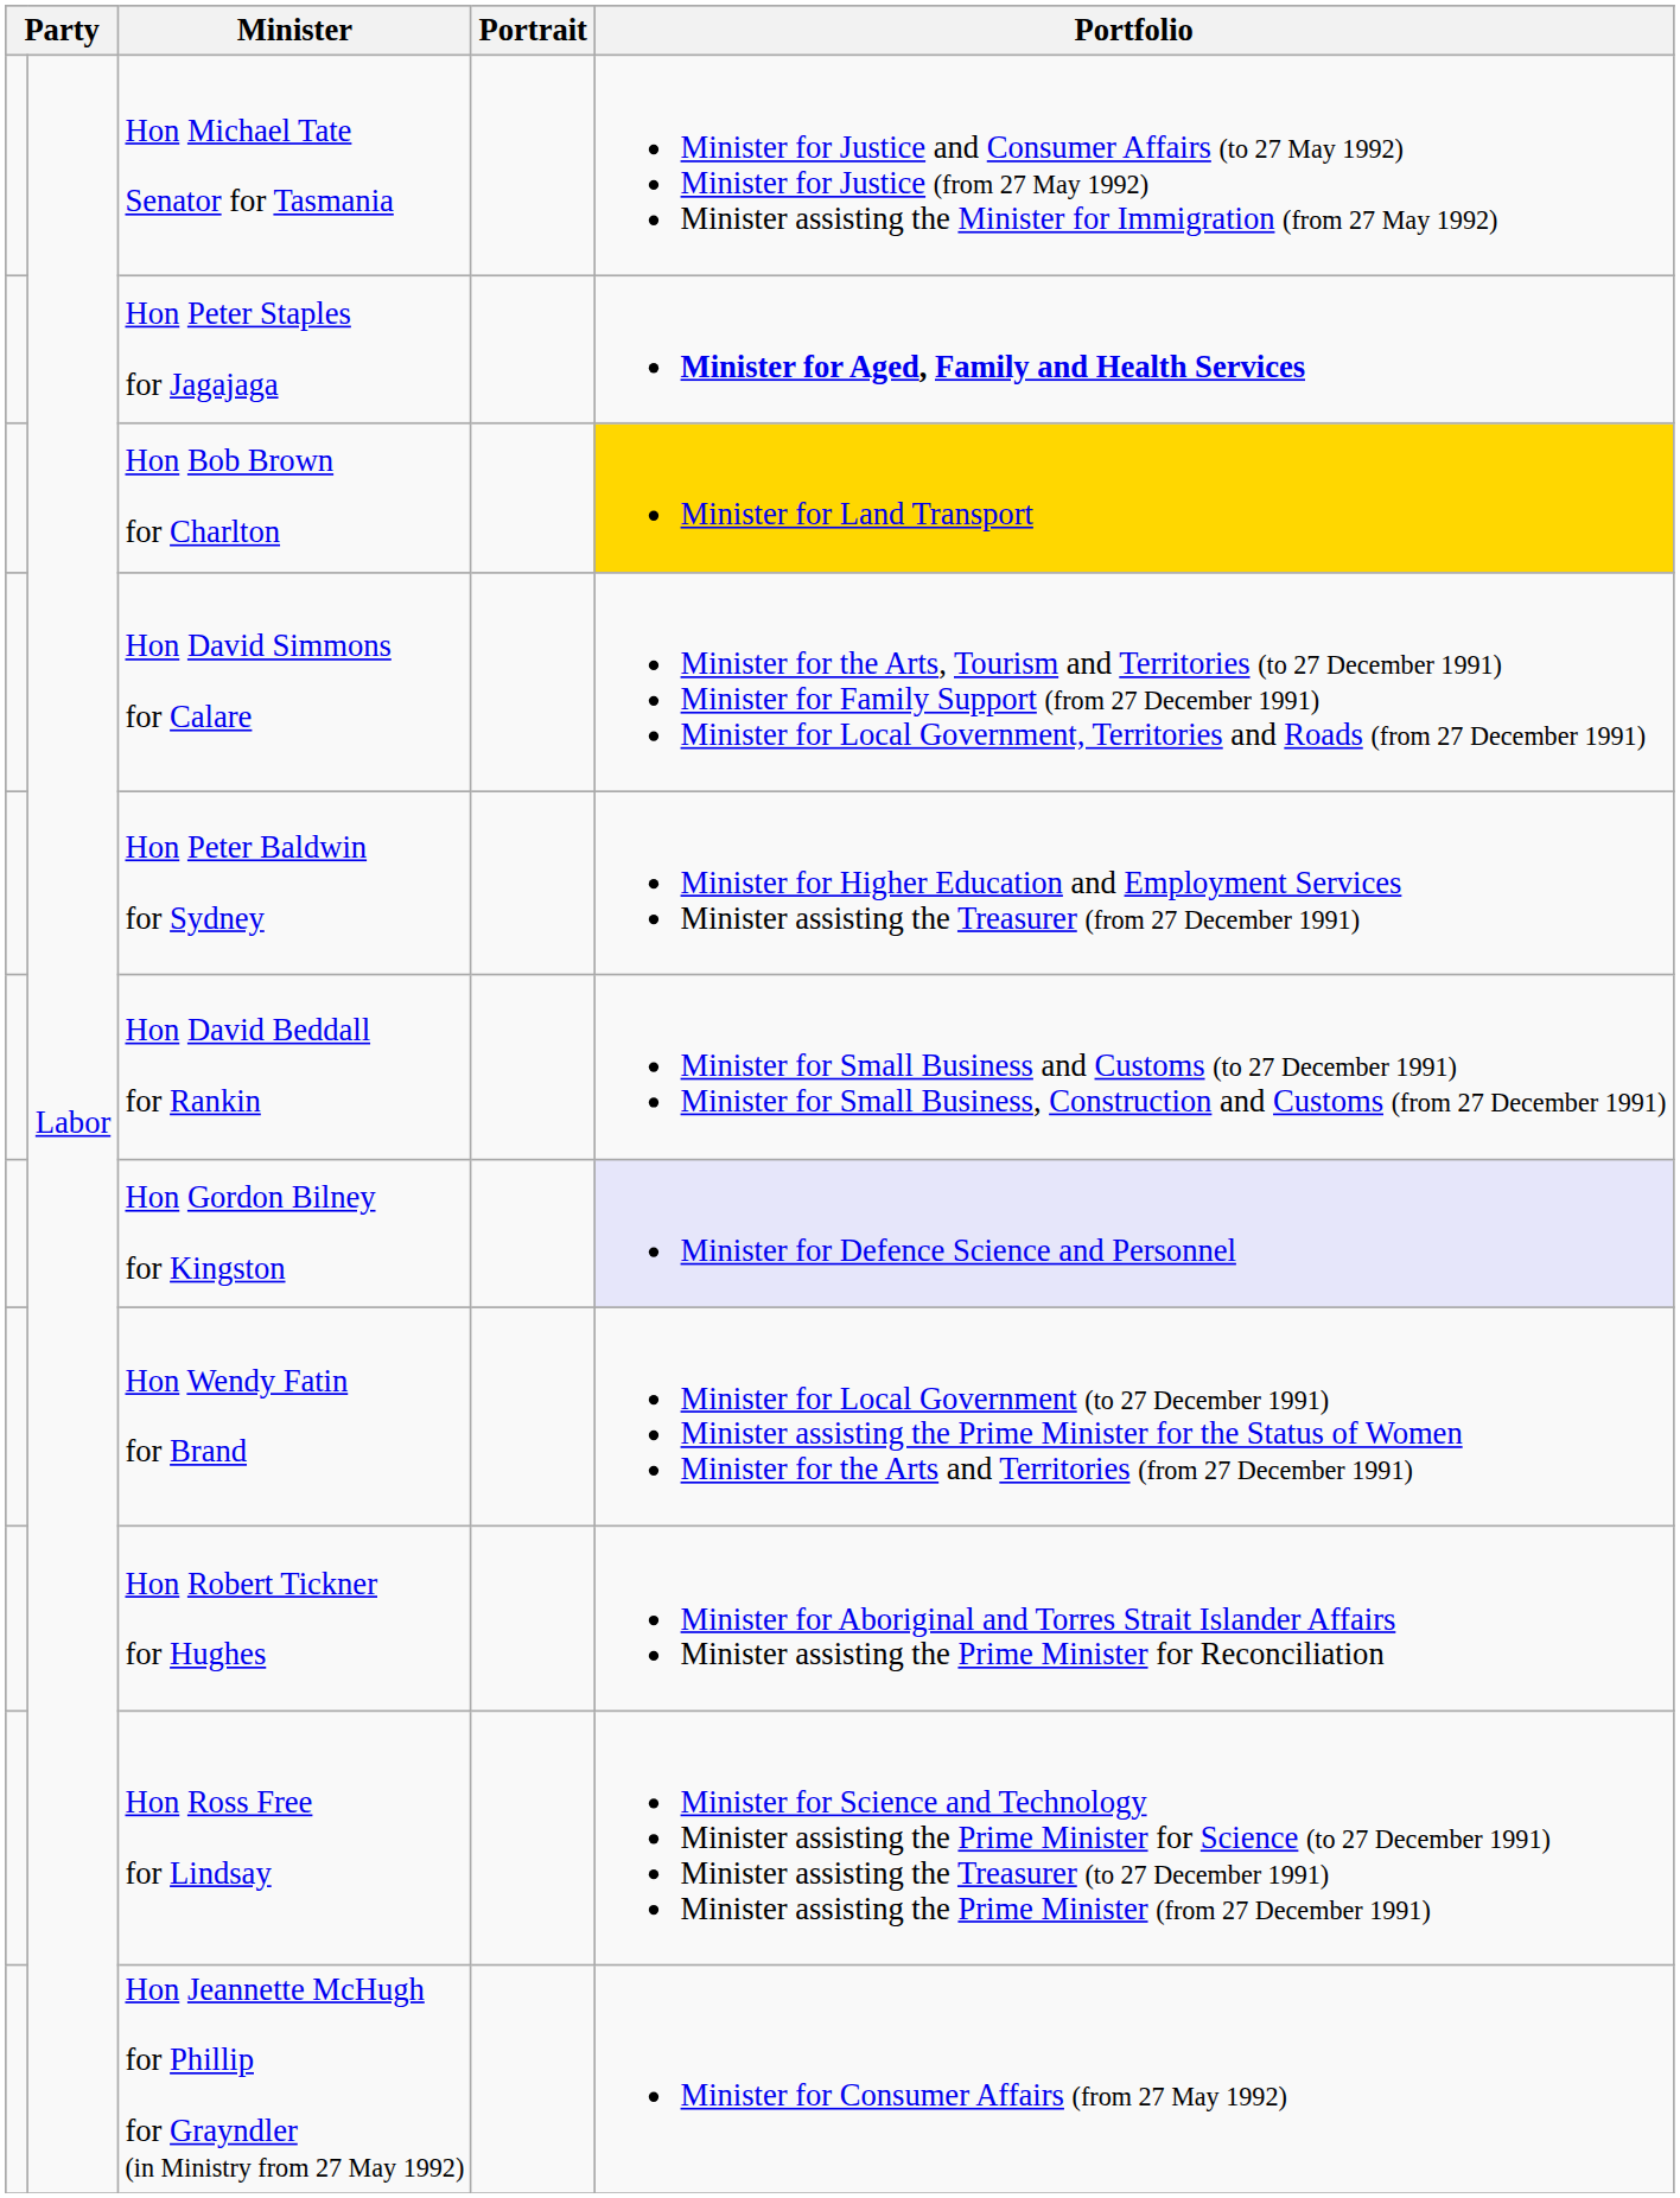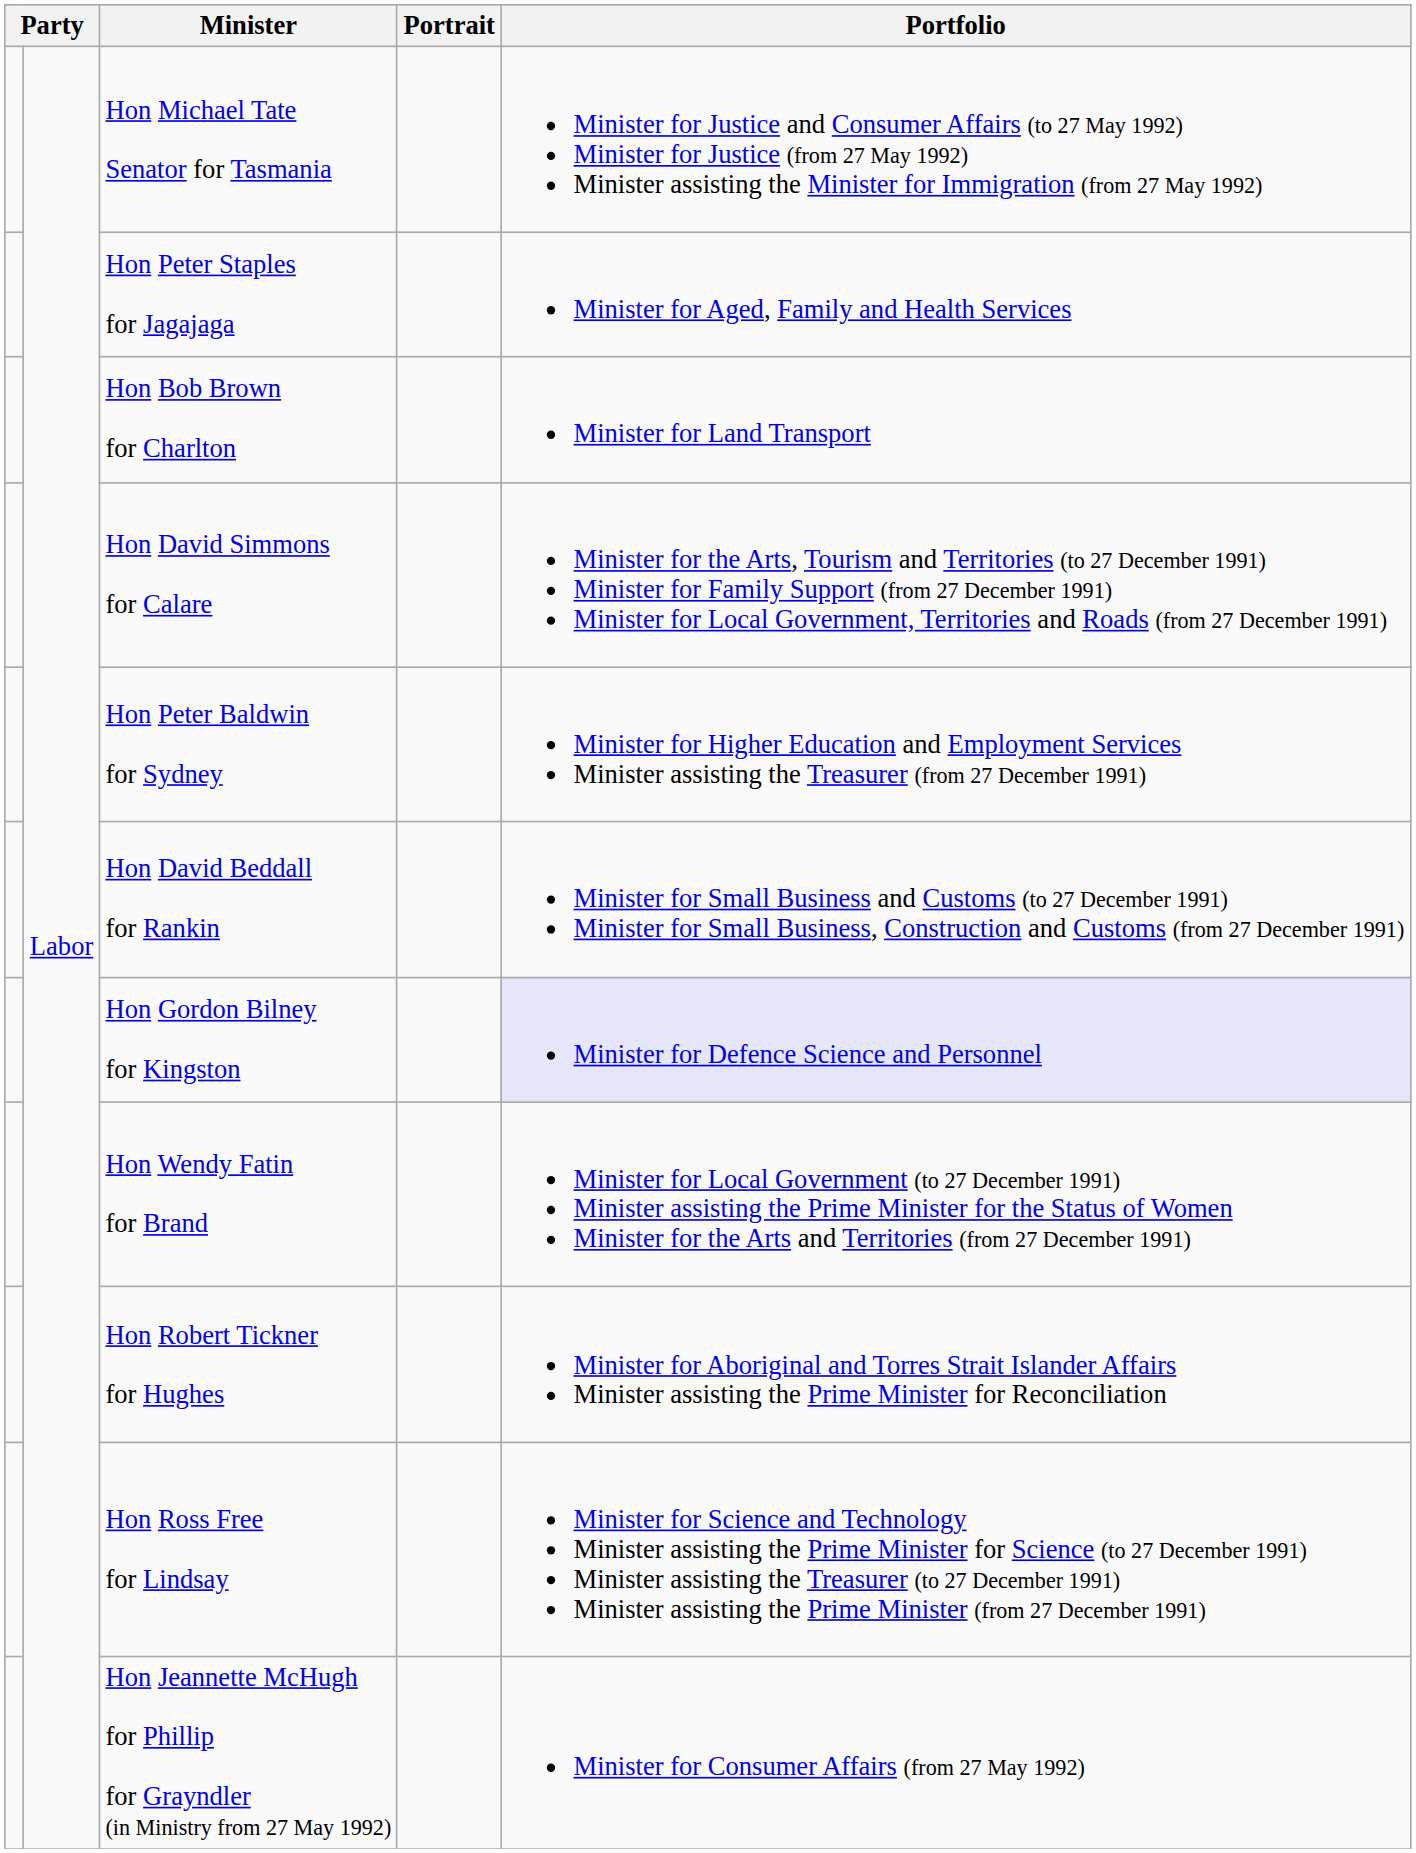Hon Peter Staples for Jagajaga | Portfolio: bold -> normal
Hon Bob Brown for Charlton | Portfolio: gold background -> no background
